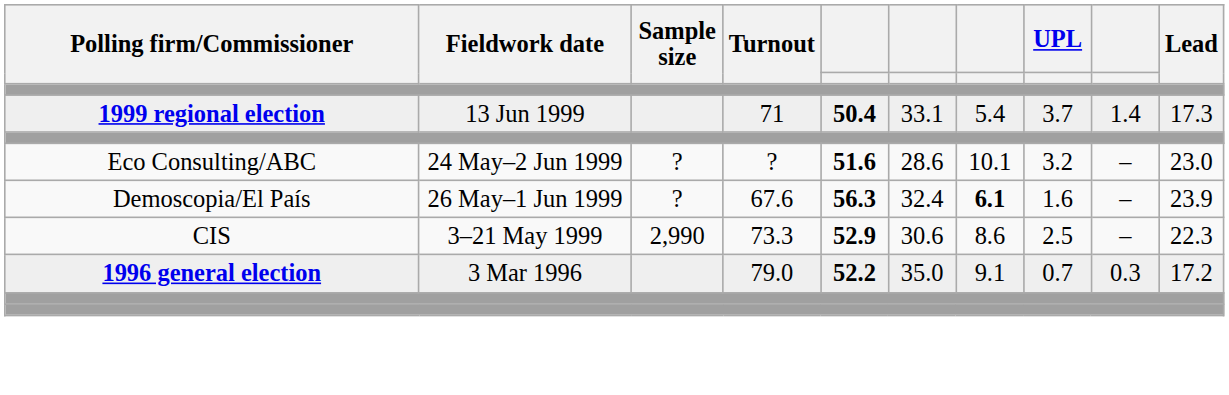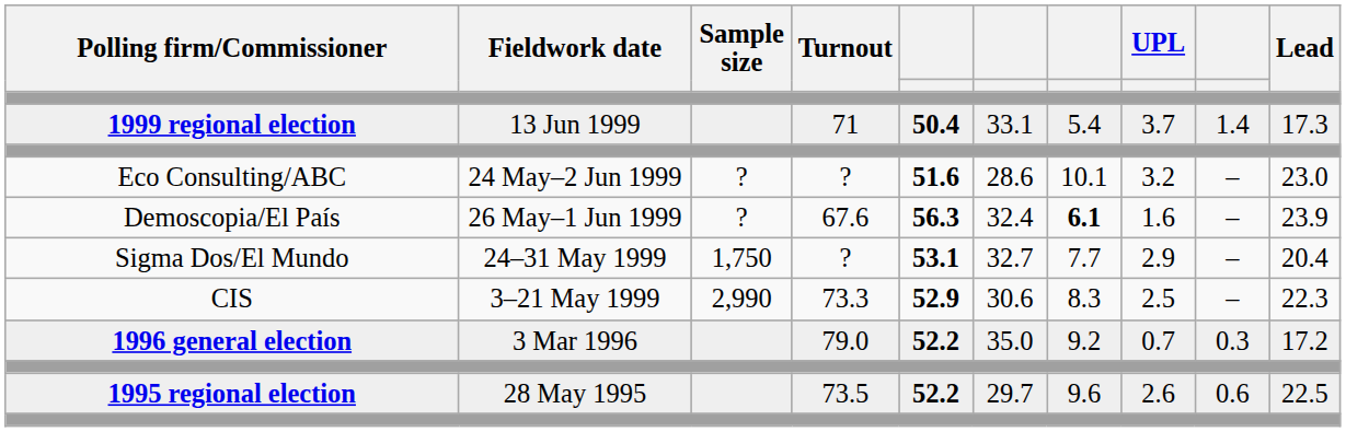+ row: Sigma Dos/El Mundo | 24–31 May 1999 | 1,750 | ? | 53.1 | 32.7 | 7.7 | 2.9 | – | 20.4
CIS | column 7: 8.6 -> 8.3
1996 general election | column 7: 9.1 -> 9.2
+ row: 1995 regional election | 28 May 1995 | 73.5 | 52.2 | 29.7 | 9.6 | 2.6 | 0.6 | 22.5
